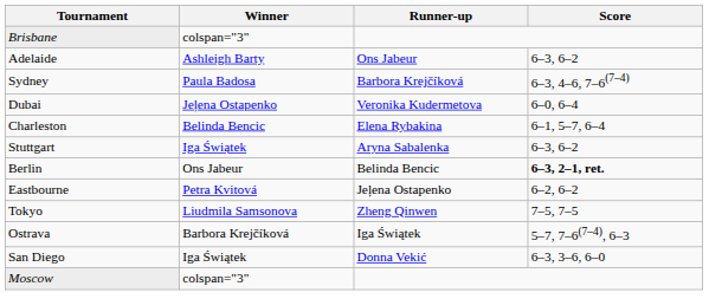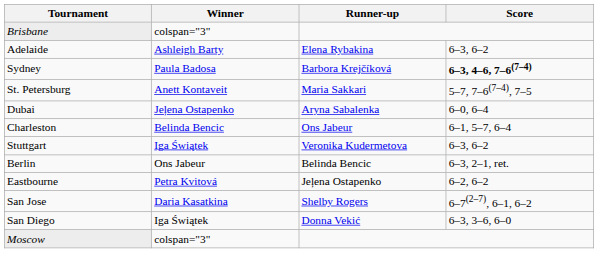Adelaide | Runner-up: Ons Jabeur -> Elena Rybakina
Sydney | Score: normal -> bold
+ row: St. Petersburg | Anett Kontaveit | Maria Sakkari | 5–7, 7–6(7–4), 7–5
Dubai | Runner-up: Veronika Kudermetova -> Aryna Sabalenka
Charleston | Runner-up: Elena Rybakina -> Ons Jabeur
Stuttgart | Runner-up: Aryna Sabalenka -> Veronika Kudermetova
Berlin | Score: bold -> normal
+ row: San Jose | Daria Kasatkina | Shelby Rogers | 6–7(2–7), 6–1, 6–2
- row: Tokyo | Liudmila Samsonova | Zheng Qinwen | 7–5, 7–5
- row: Ostrava | Barbora Krejčíková | Iga Świątek | 5–7, 7–6(7–4), 6–3
